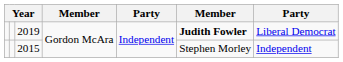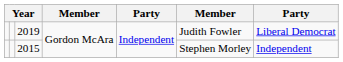2019 | column 6: bold -> normal
